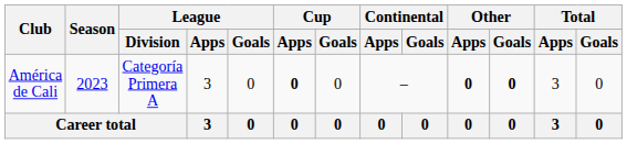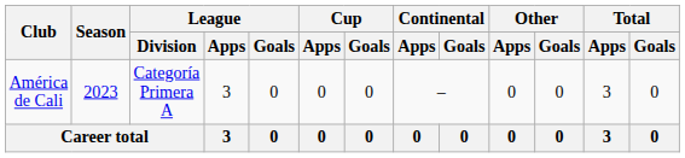América de Cali | Cup / Apps: bold -> normal
América de Cali | Other / Apps: bold -> normal
América de Cali | Other / Goals: bold -> normal
